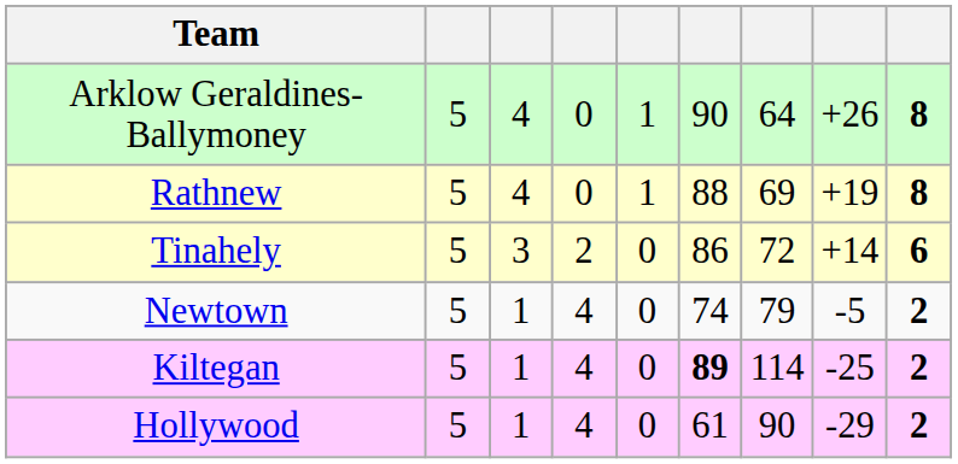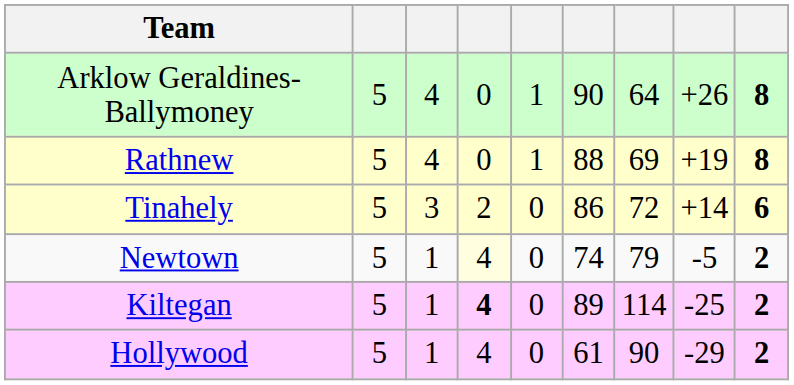Newtown | column 4: no background -> lightyellow background
Kiltegan | column 4: normal -> bold
Kiltegan | column 6: bold -> normal
